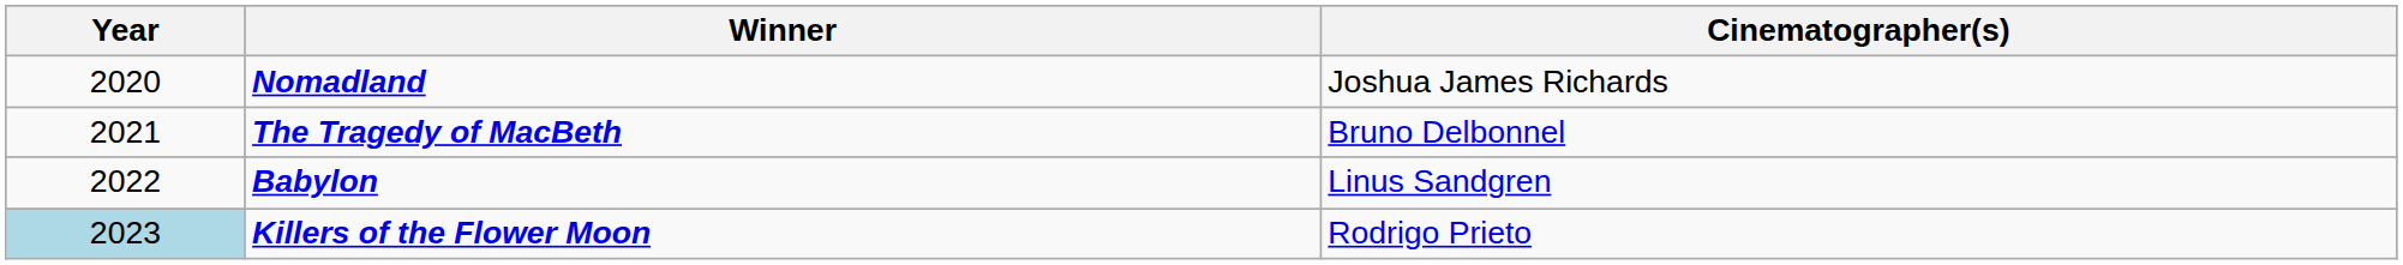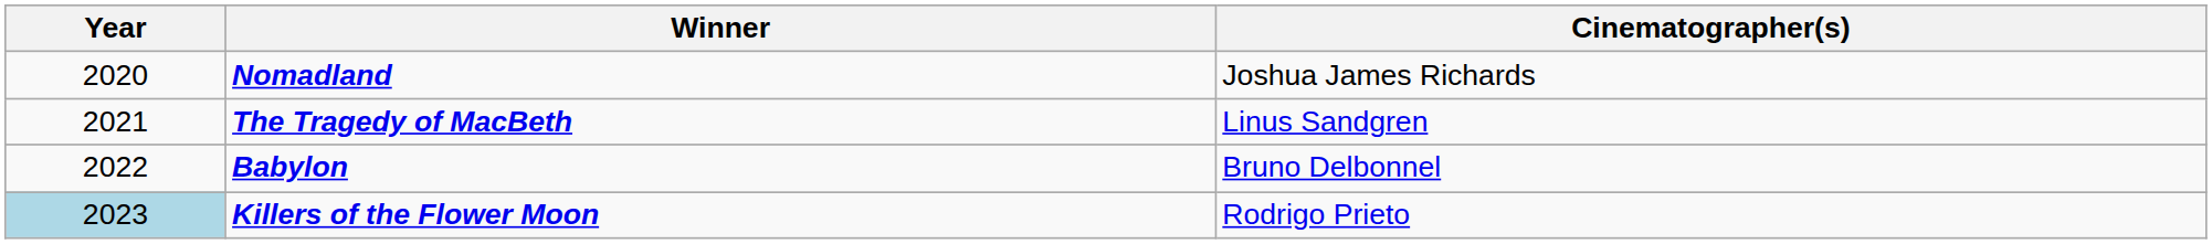The Tragedy of MacBeth | Cinematographer(s): Bruno Delbonnel -> Linus Sandgren
Babylon | Cinematographer(s): Linus Sandgren -> Bruno Delbonnel
